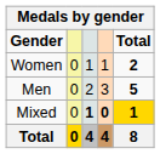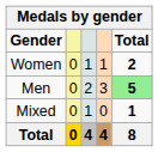Men | Total: no background -> lightgreen background
Mixed | column 3: bold -> normal
Mixed | column 4: bold -> normal
Mixed | Total: gold background -> no background
